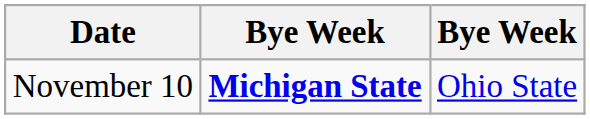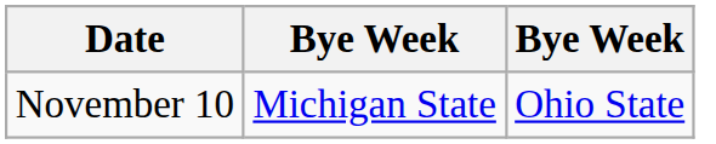November 10 | column 2: bold -> normal
